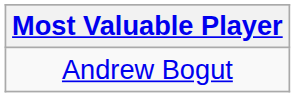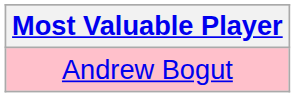row 2 | column 1: no background -> pink background
